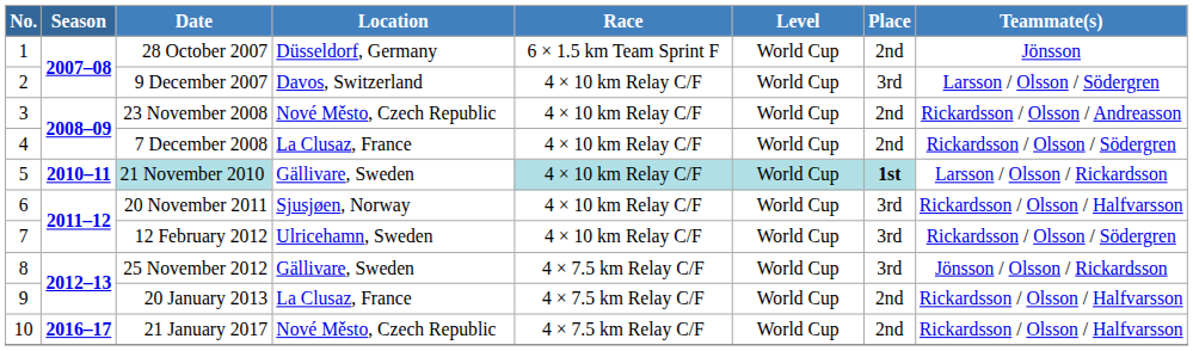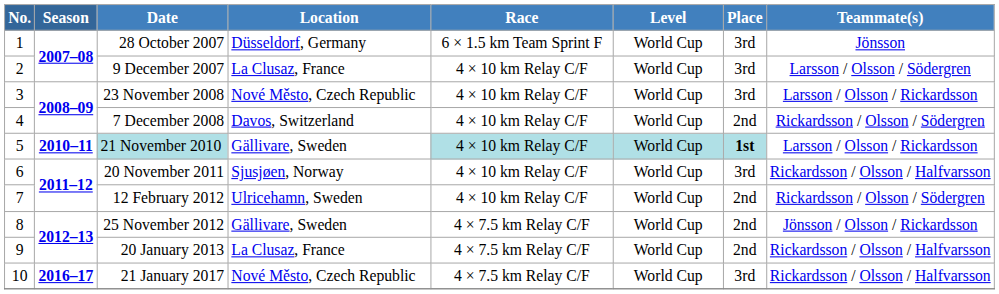28 October 2007 | Place: 2nd -> 3rd
9 December 2007 | Location: Davos, Switzerland -> La Clusaz, France
23 November 2008 | Place: 2nd -> 3rd
23 November 2008 | Teammate(s): Rickardsson / Olsson / Andreasson -> Larsson / Olsson / Rickardsson
7 December 2008 | Location: La Clusaz, France -> Davos, Switzerland
12 February 2012 | Place: 3rd -> 2nd
25 November 2012 | Place: 3rd -> 2nd
21 January 2017 | Place: 2nd -> 3rd
